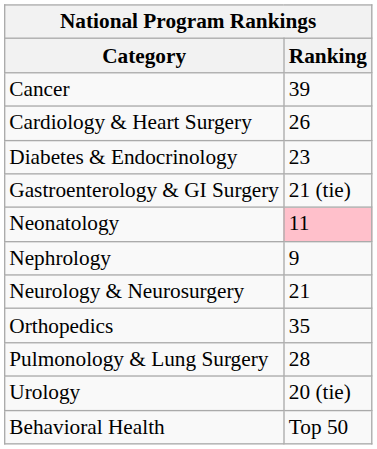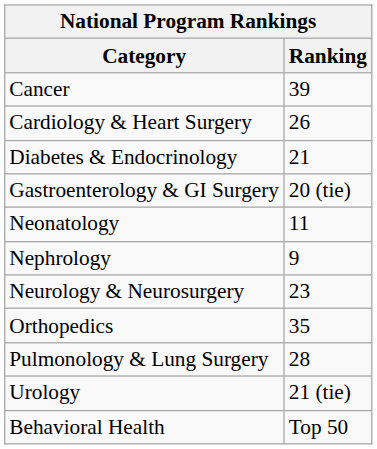Diabetes & Endocrinology | Ranking: 23 -> 21
Gastroenterology & GI Surgery | Ranking: 21 (tie) -> 20 (tie)
Neonatology | Ranking: pink background -> no background
Neurology & Neurosurgery | Ranking: 21 -> 23
Urology | Ranking: 20 (tie) -> 21 (tie)
